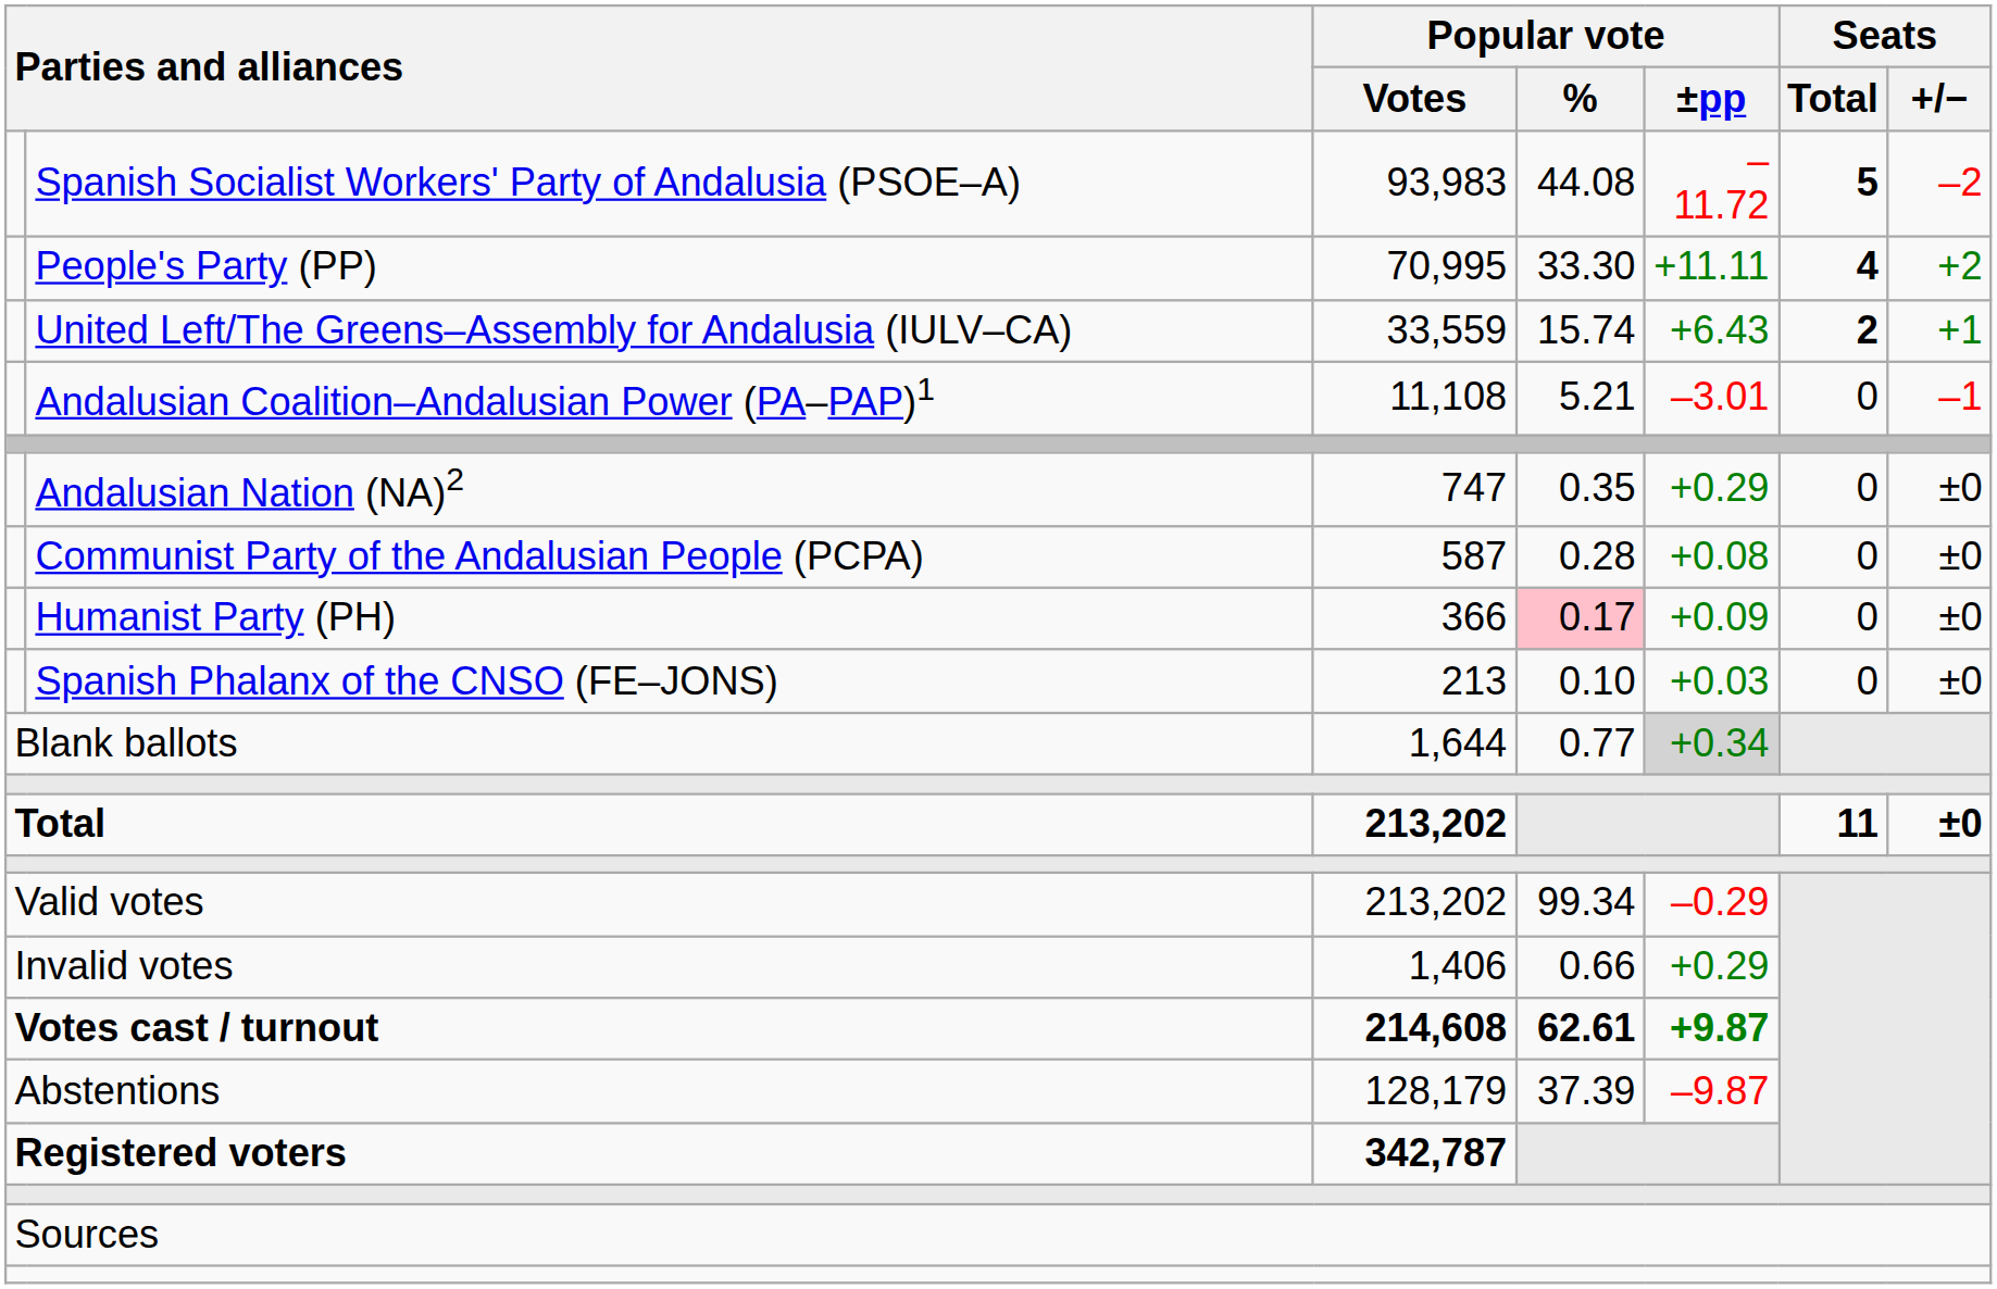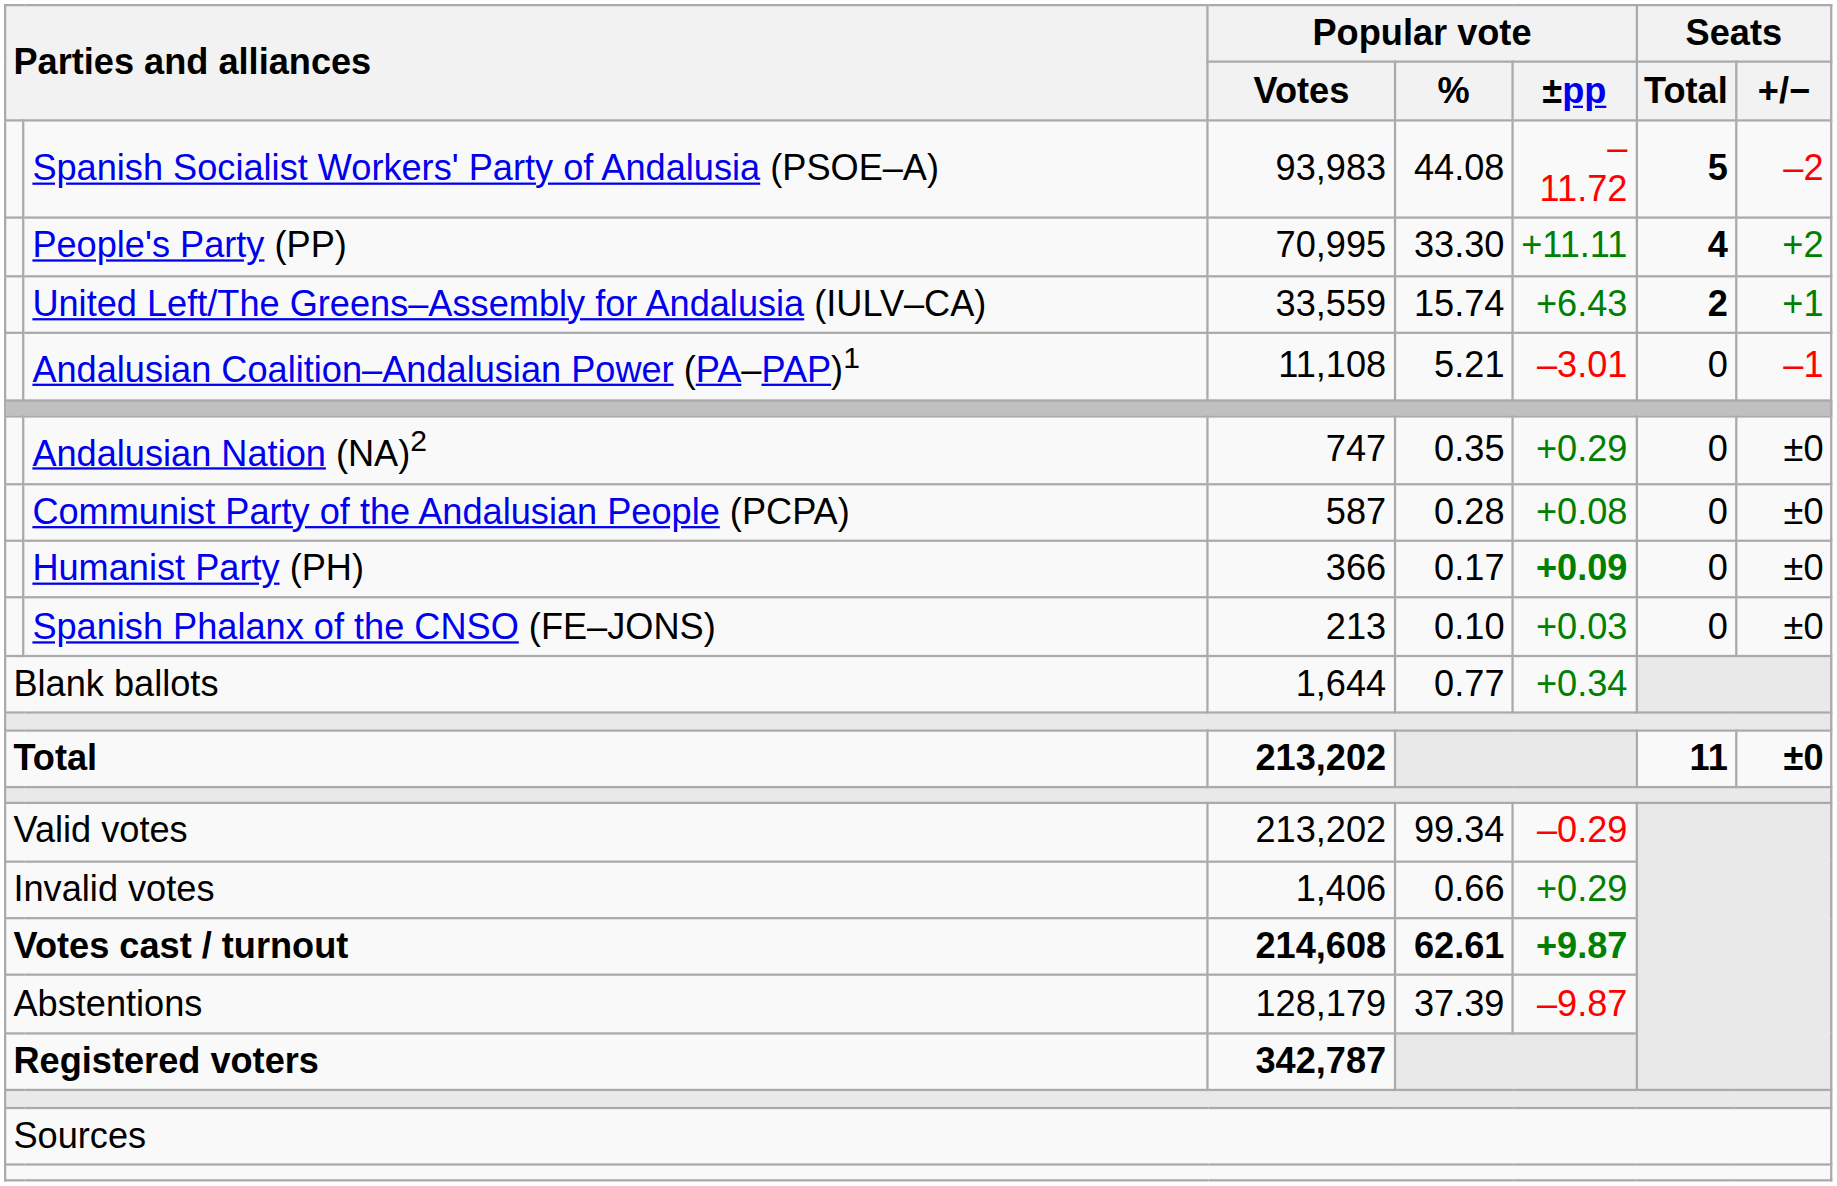Humanist Party (PH) | Popular vote / %: pink background -> no background
Humanist Party (PH) | Popular vote / ±pp: normal -> bold
Blank ballots | Popular vote / ±pp: lightgrey background -> no background
